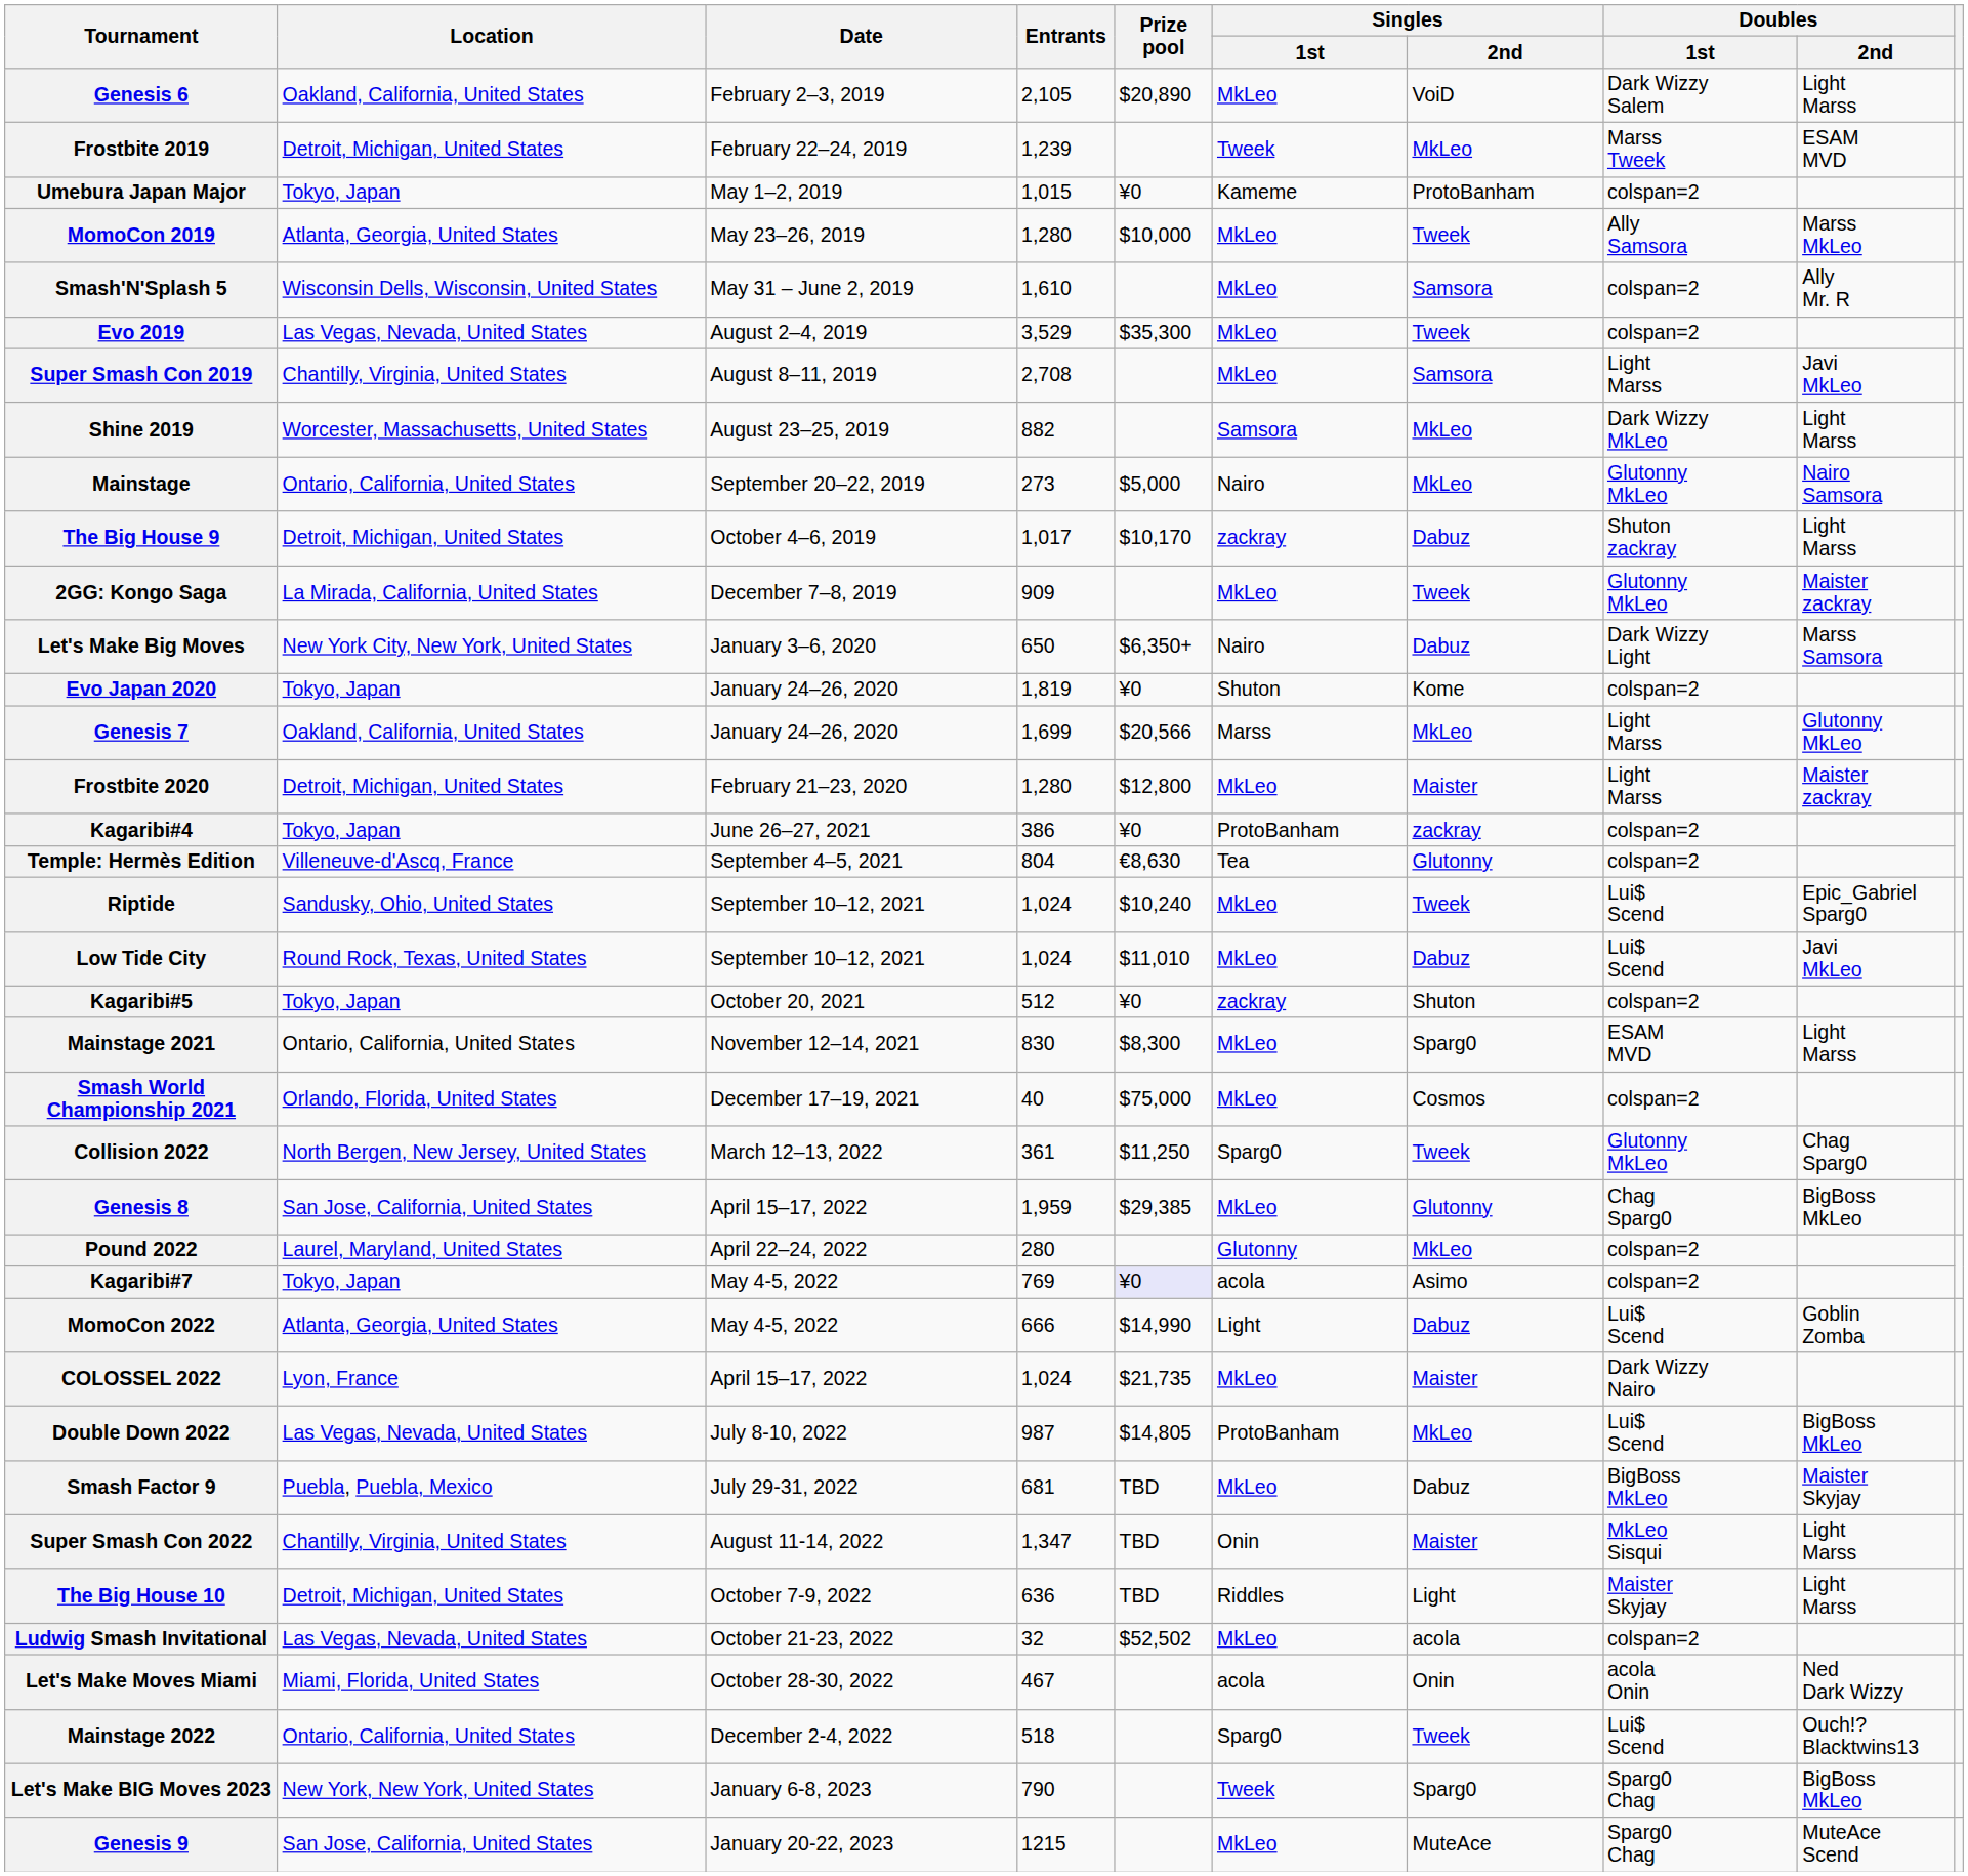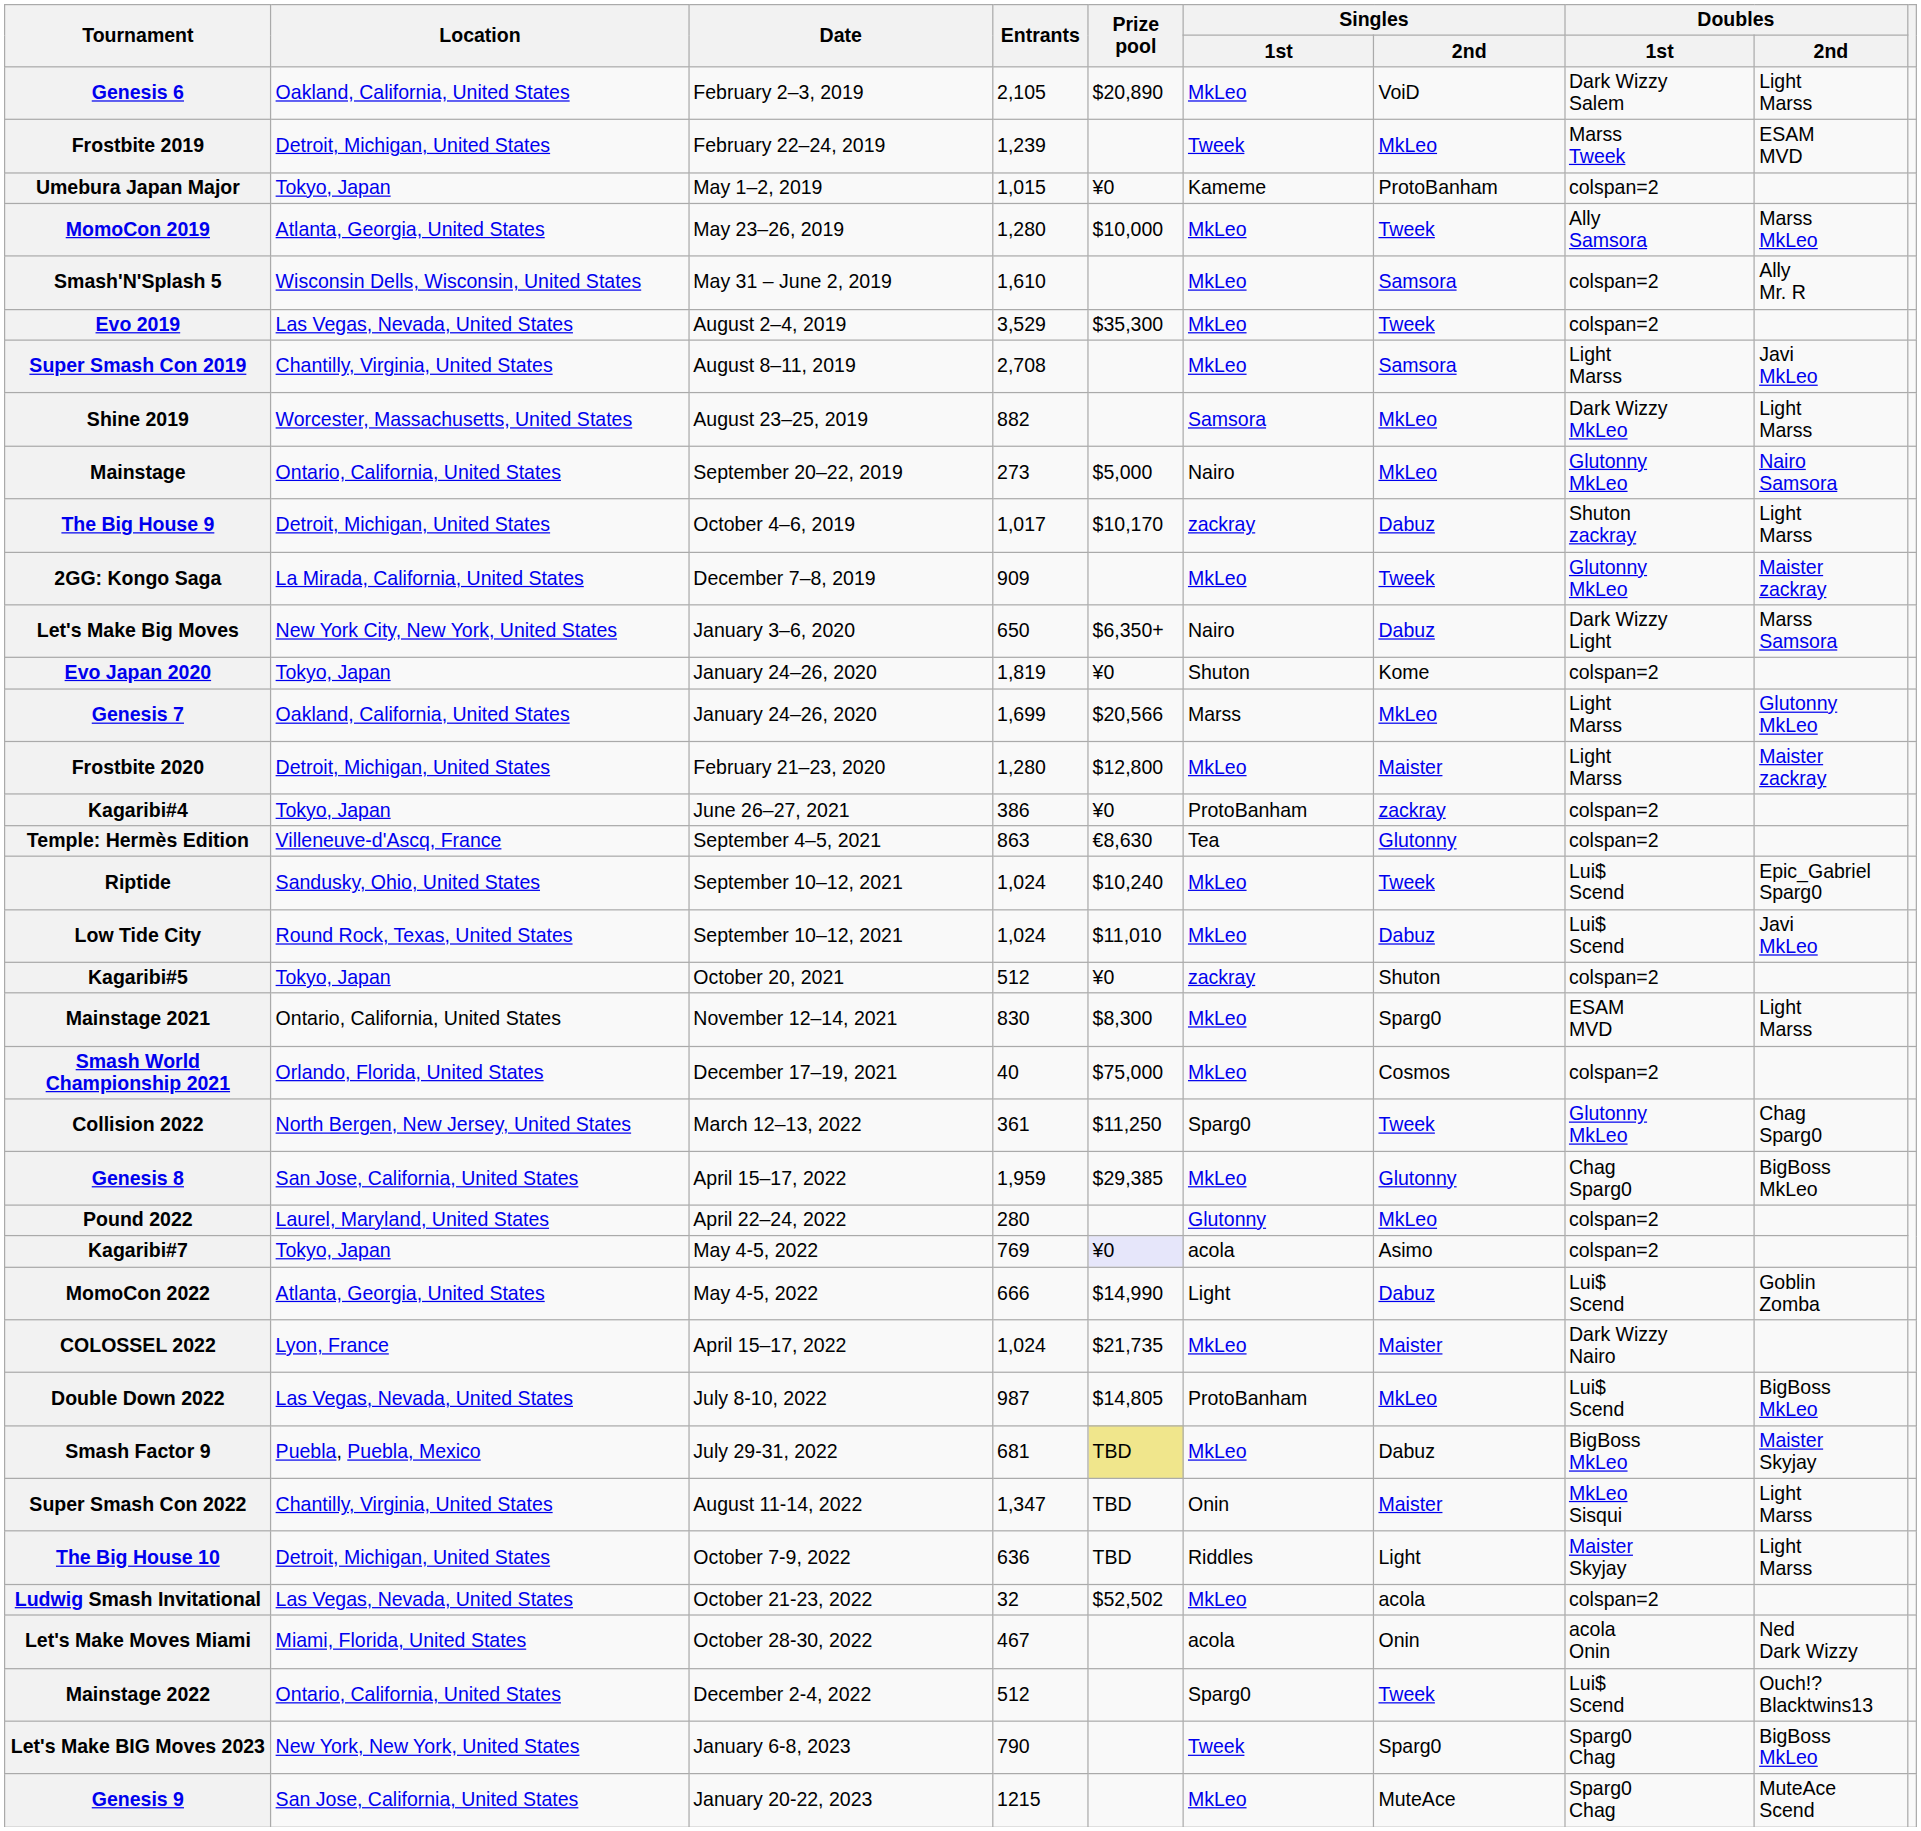Temple: Hermès Edition | Entrants: 804 -> 863
Smash Factor 9 | Prize pool: no background -> khaki background
Mainstage 2022 | Entrants: 518 -> 512
